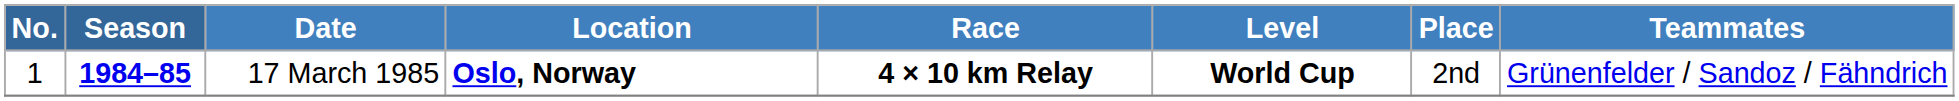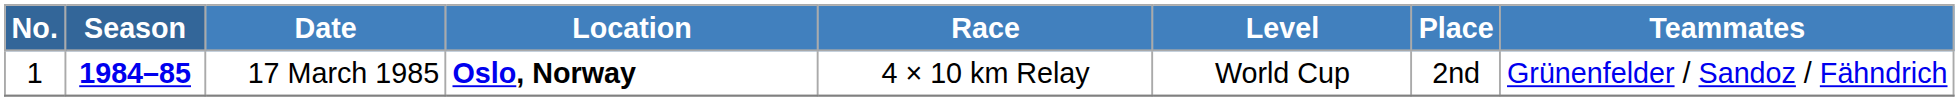17 March 1985 | Race: bold -> normal
17 March 1985 | Level: bold -> normal
